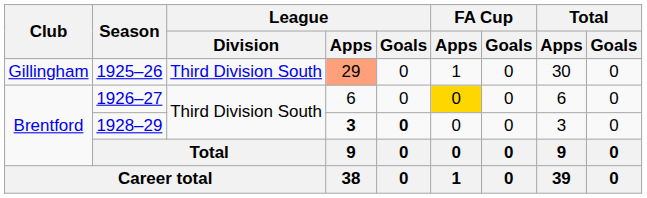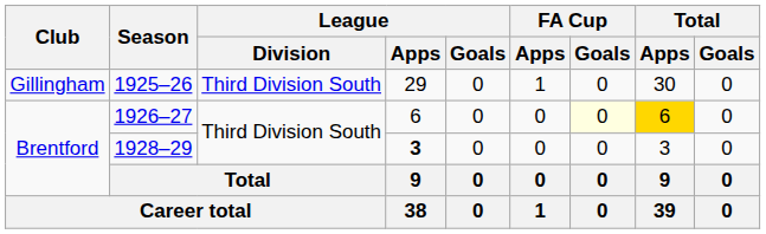1925–26 | League / Apps: lightsalmon background -> no background
1926–27 | FA Cup / Apps: gold background -> no background
1926–27 | FA Cup / Goals: no background -> lightyellow background
1926–27 | Total / Apps: no background -> gold background
1928–29 | League / Goals: bold -> normal
